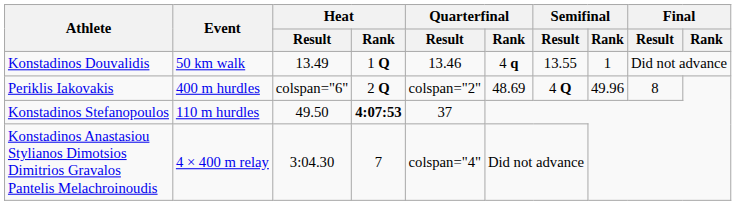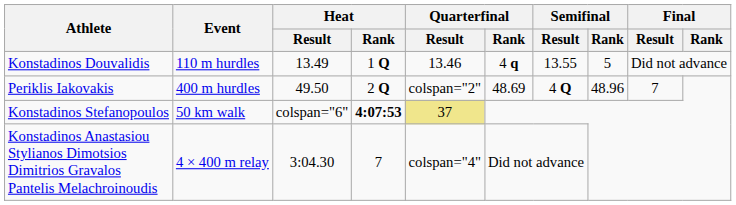Konstadinos Douvalidis | Event: 50 km walk -> 110 m hurdles
Konstadinos Douvalidis | Semifinal / Rank: 1 -> 5
Periklis Iakovakis | Heat / Result: colspan="6" -> 49.50
Periklis Iakovakis | Semifinal / Rank: 49.96 -> 48.96
Periklis Iakovakis | Final / Result: 8 -> 7
Konstadinos Stefanopoulos | Event: 110 m hurdles -> 50 km walk
Konstadinos Stefanopoulos | Heat / Result: 49.50 -> colspan="6"
Konstadinos Stefanopoulos | Quarterfinal / Result: no background -> khaki background
